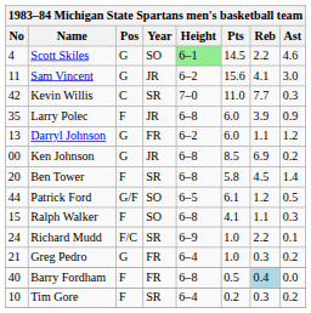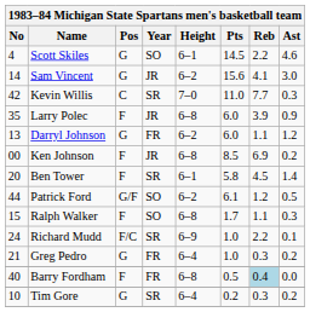Scott Skiles | Height: lightgreen background -> no background
Sam Vincent | No: 11 -> 14
Ken Johnson | Pos: G -> F
Ben Tower | Height: 6–8 -> 6–1
Patrick Ford | Height: 6–5 -> 6–2
Ralph Walker | Pts: 4.1 -> 1.7
Tim Gore | Pos: F -> G
